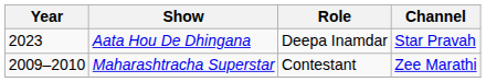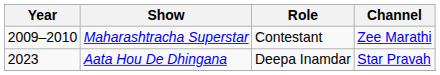rows swapped: Maharashtracha Superstar <-> Aata Hou De Dhingana
